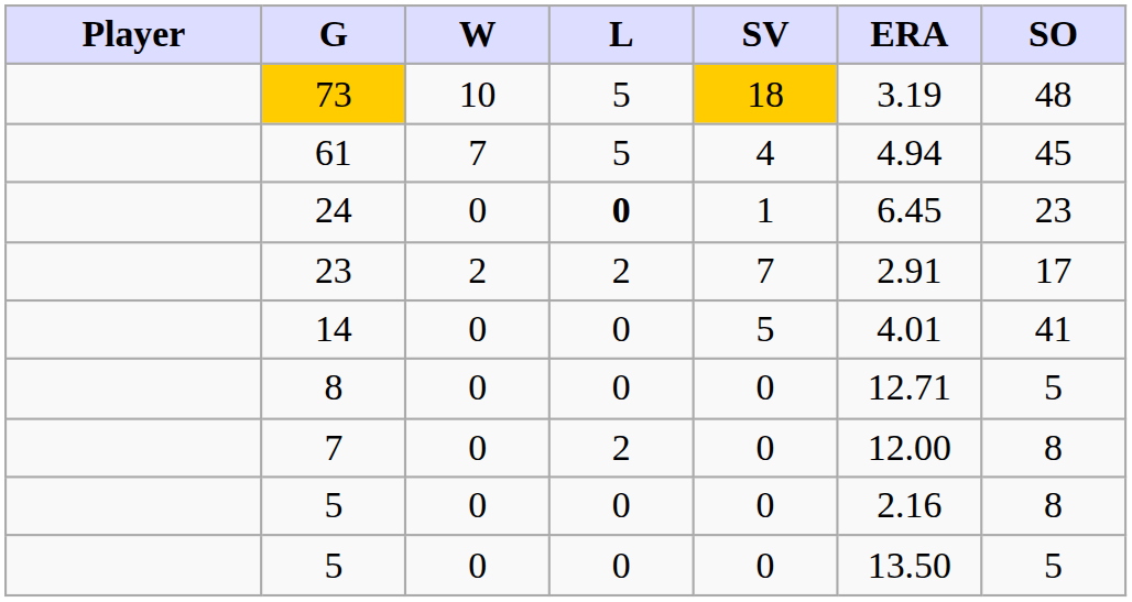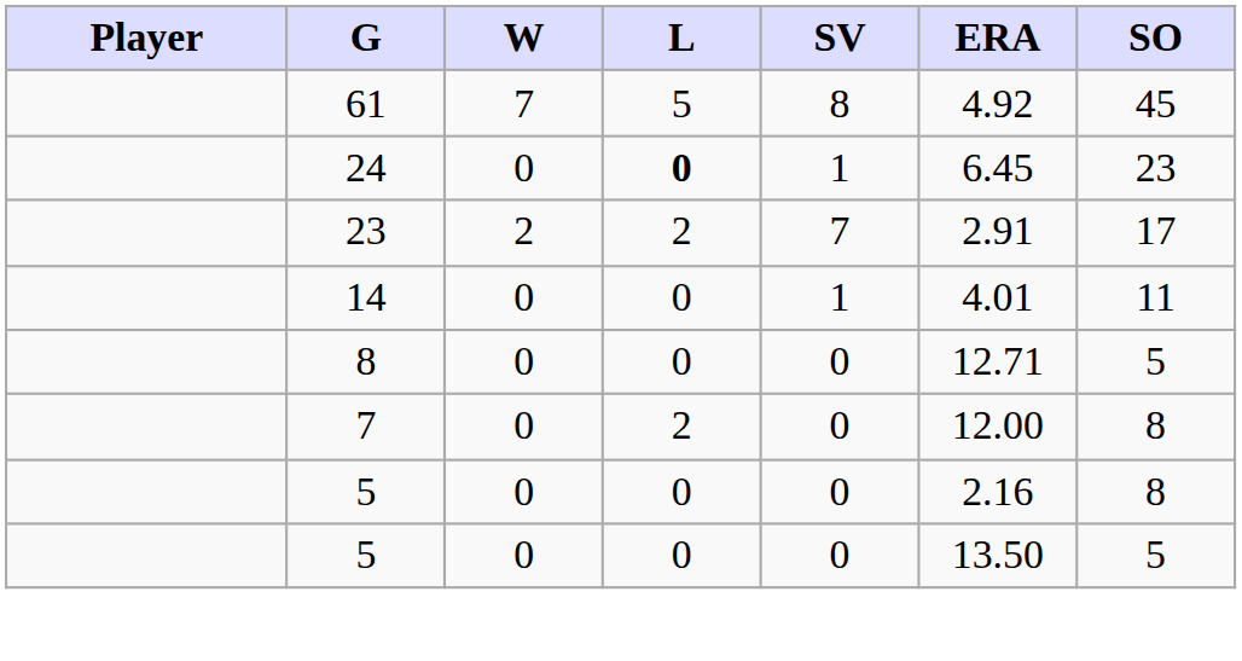- row: 73 | 10 | 5 | 18 | 3.19 | 48
61 | SV: 4 -> 8
61 | ERA: 4.94 -> 4.92
14 | SV: 5 -> 1
14 | SO: 41 -> 11
